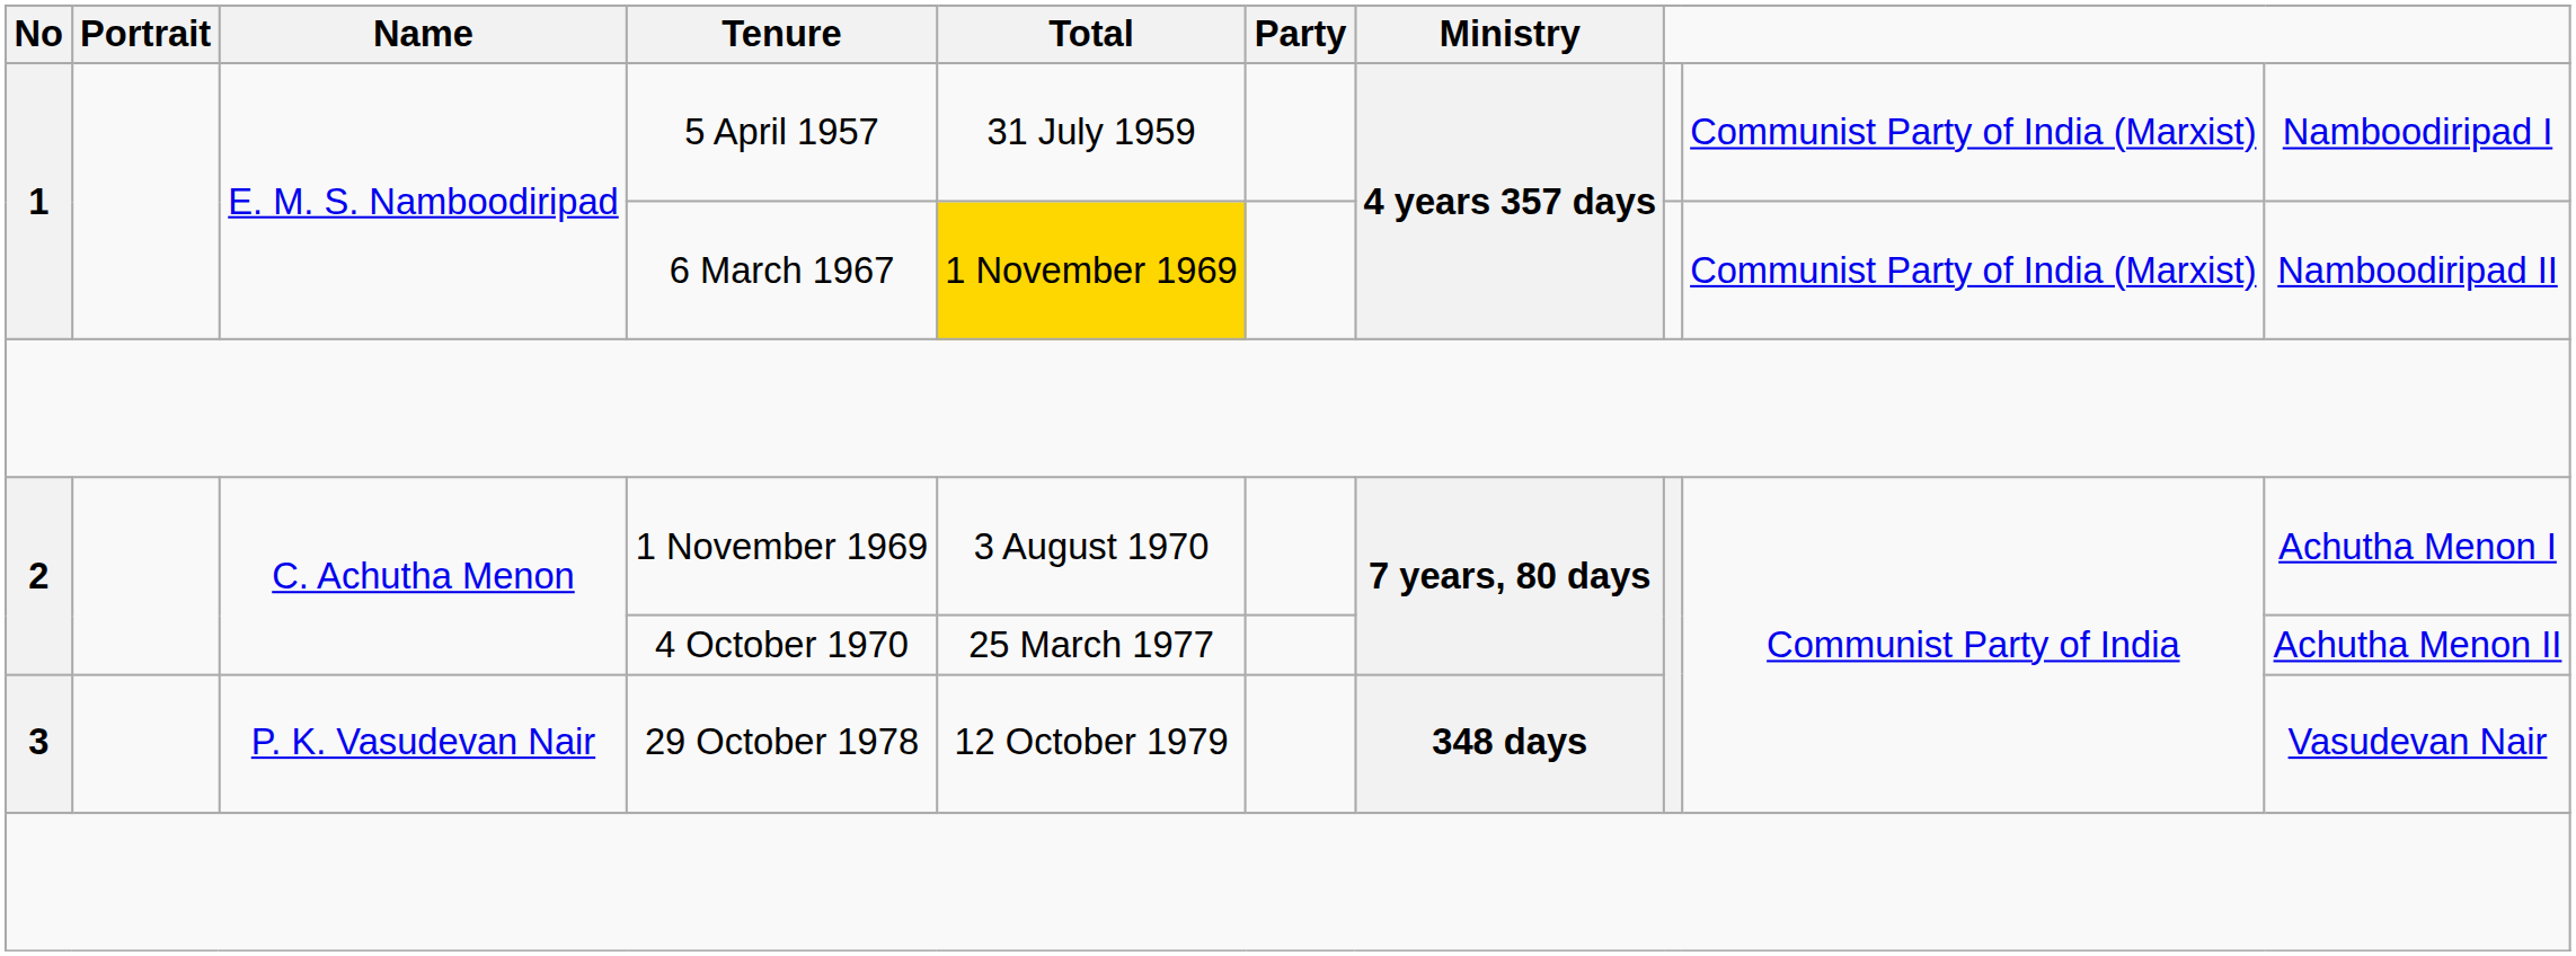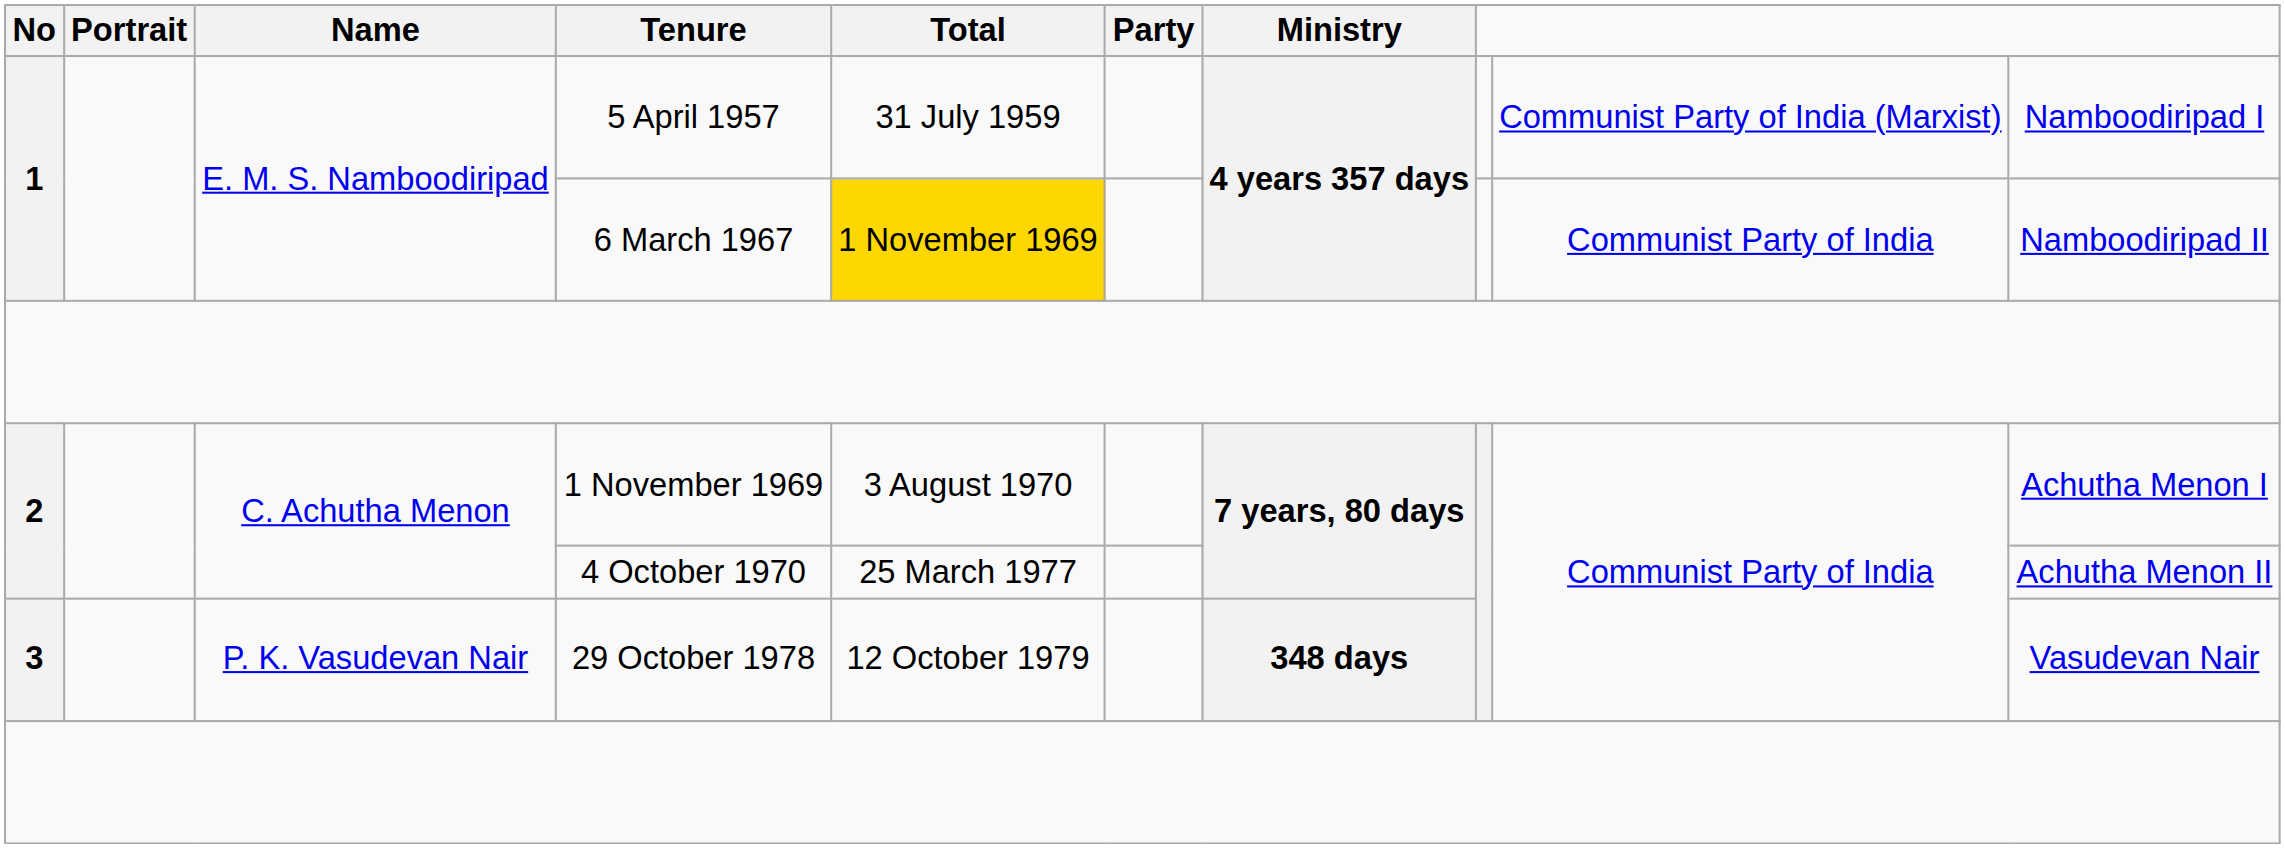6 March 1967 | column 9: Communist Party of India (Marxist) -> Communist Party of India
